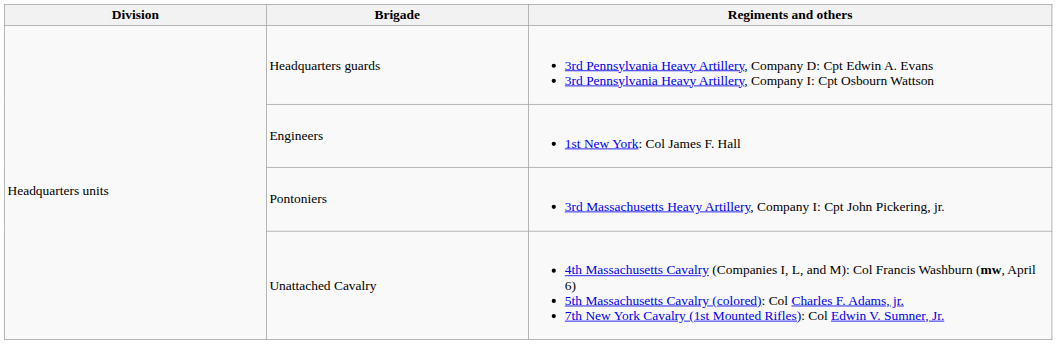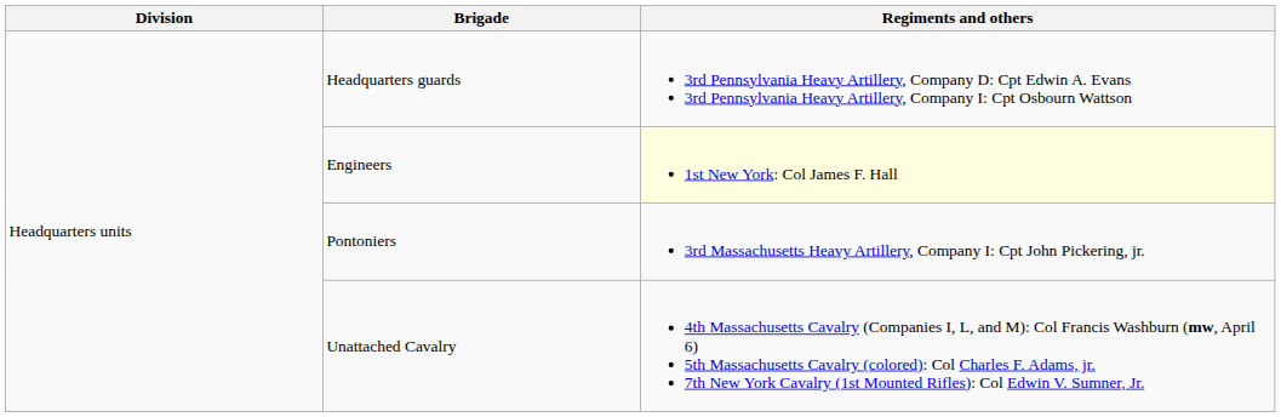Engineers | Regiments and others: no background -> lightyellow background
